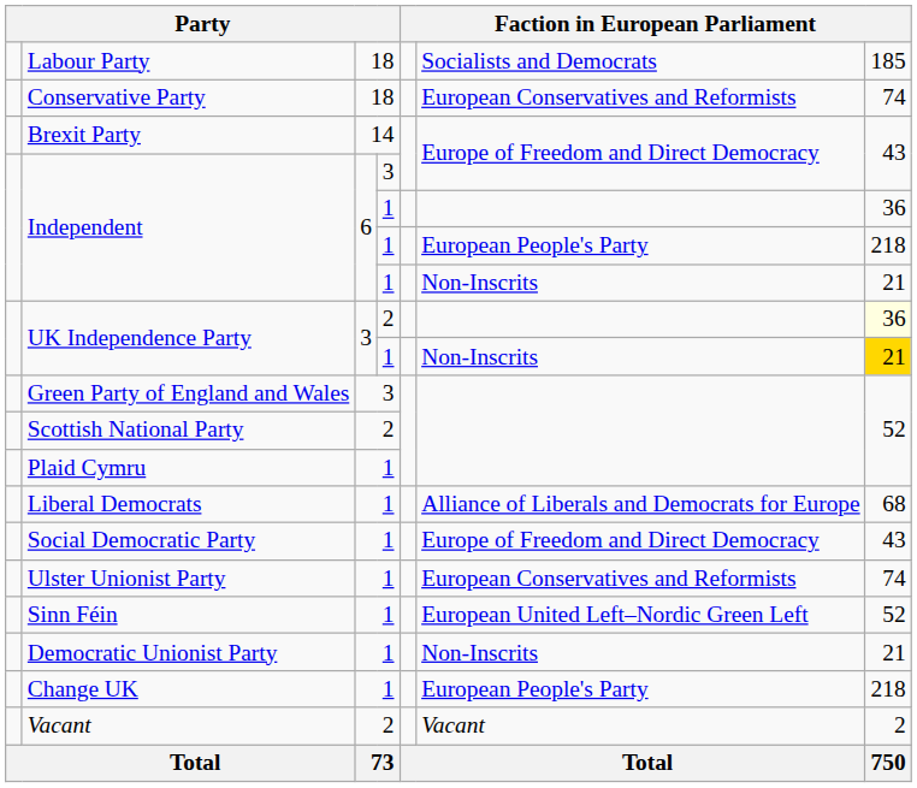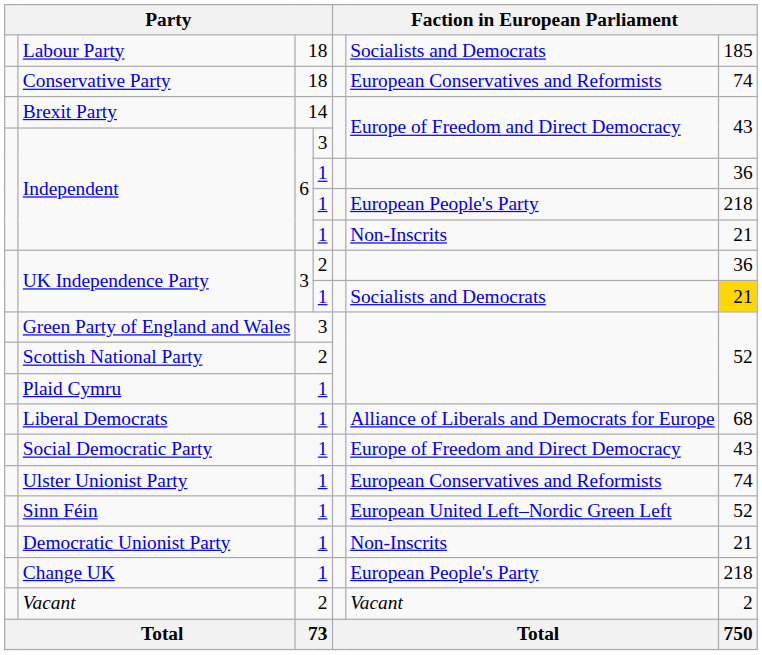UK Independence Party / 2 | column 7: lightyellow background -> no background
UK Independence Party / 1 | column 6: Non-Inscrits -> Socialists and Democrats
